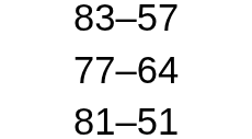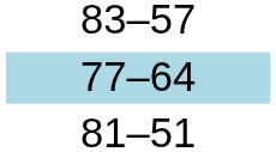77–64 | column 1: no background -> lightblue background
